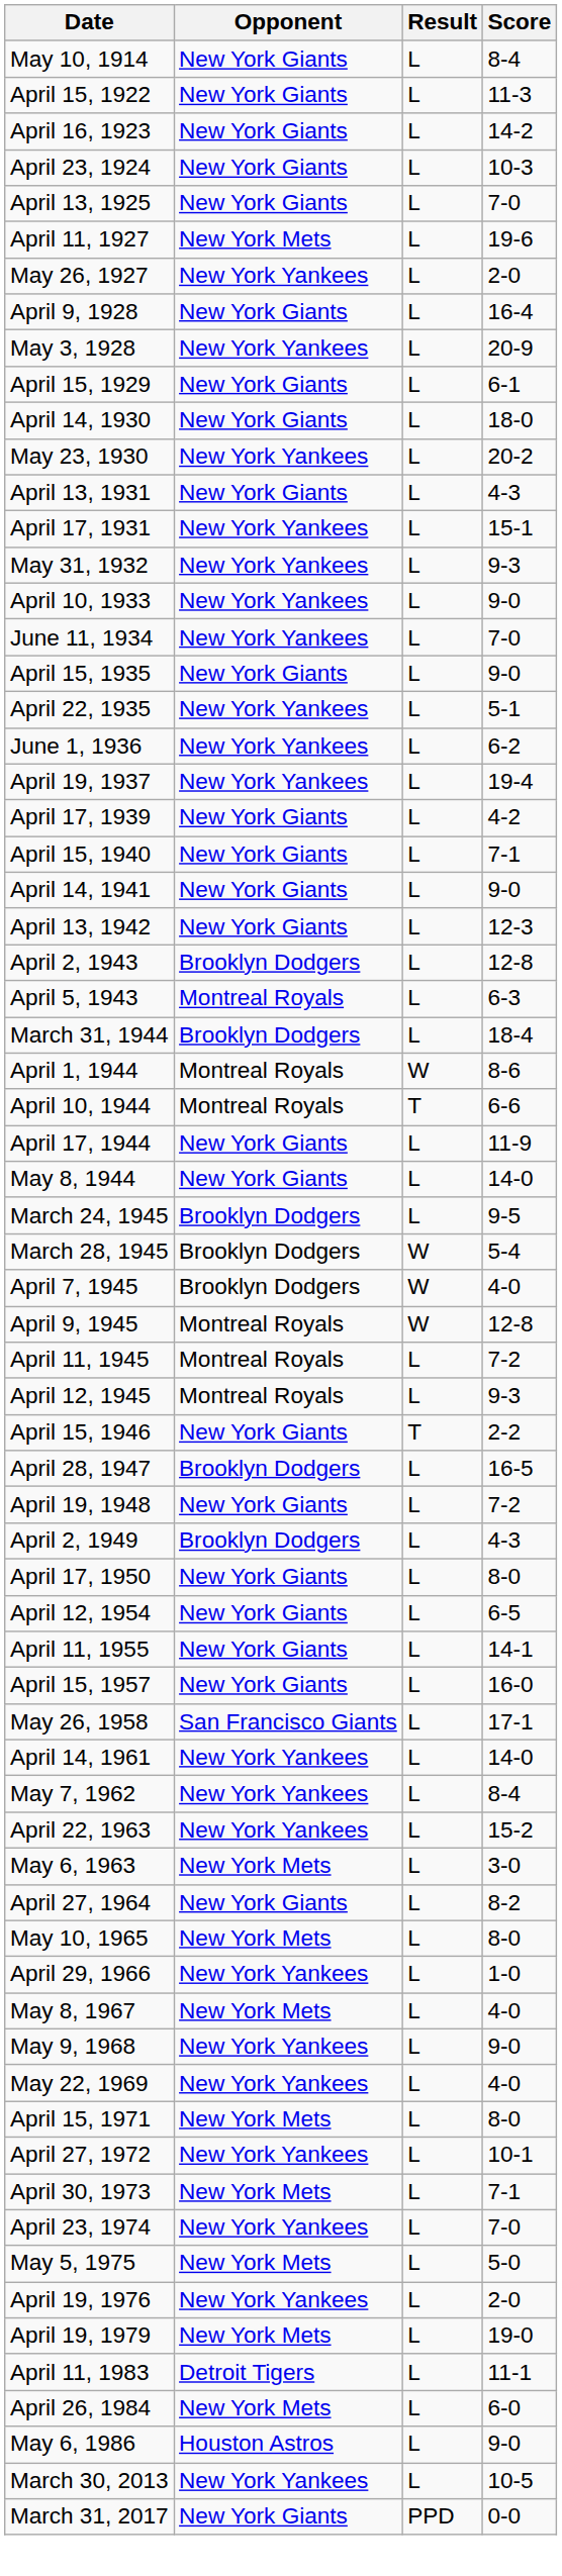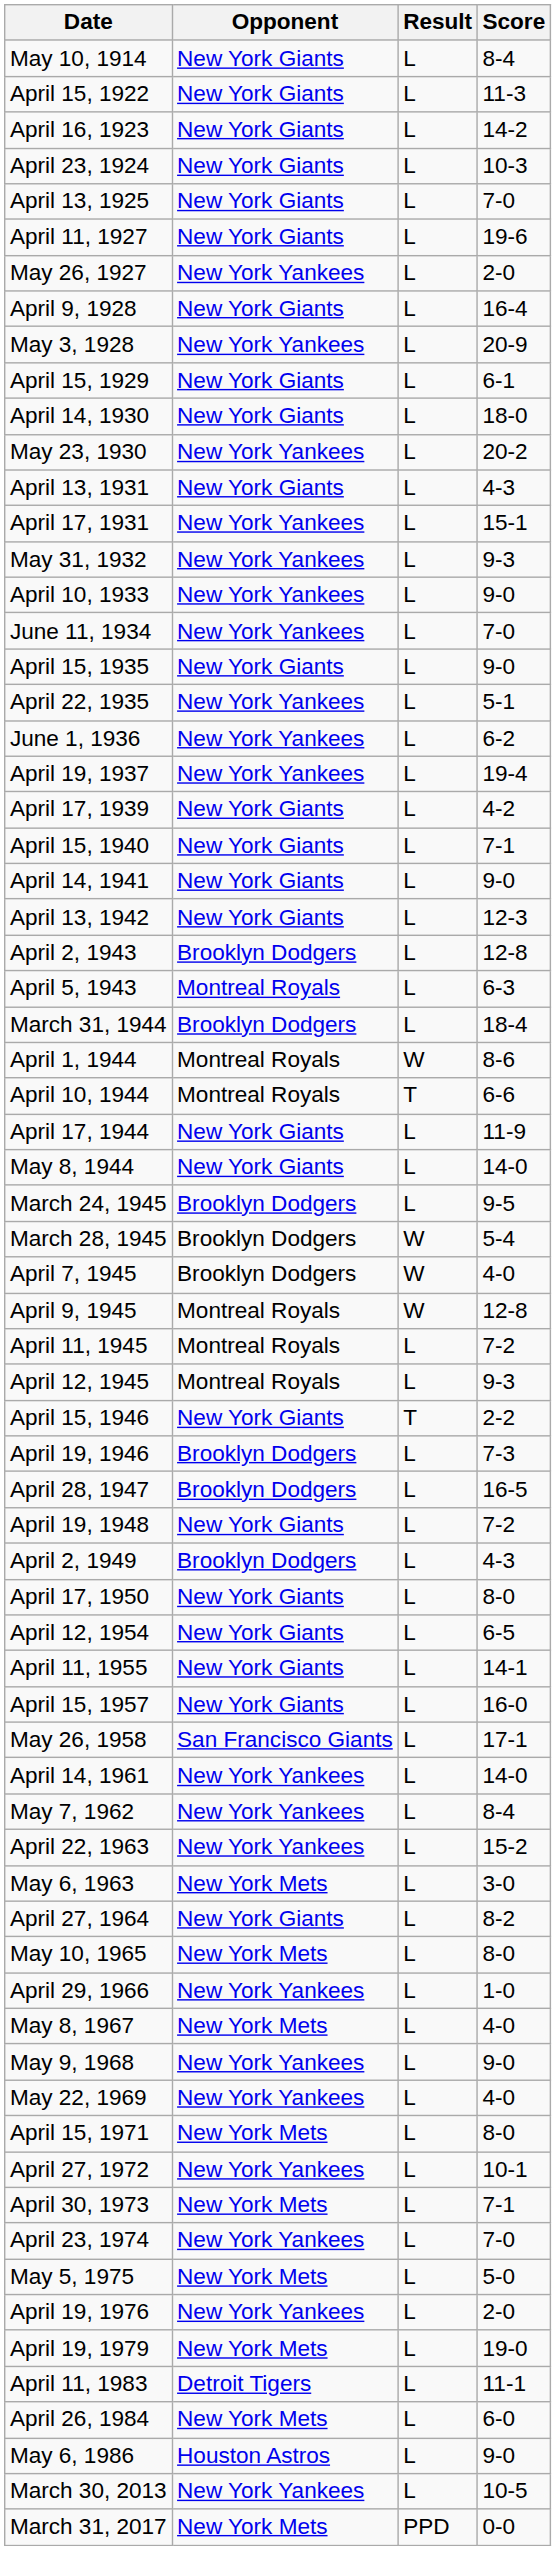April 11, 1927 | Opponent: New York Mets -> New York Giants
+ row: April 19, 1946 | Brooklyn Dodgers | L | 7-3
March 31, 2017 | Opponent: New York Giants -> New York Mets
